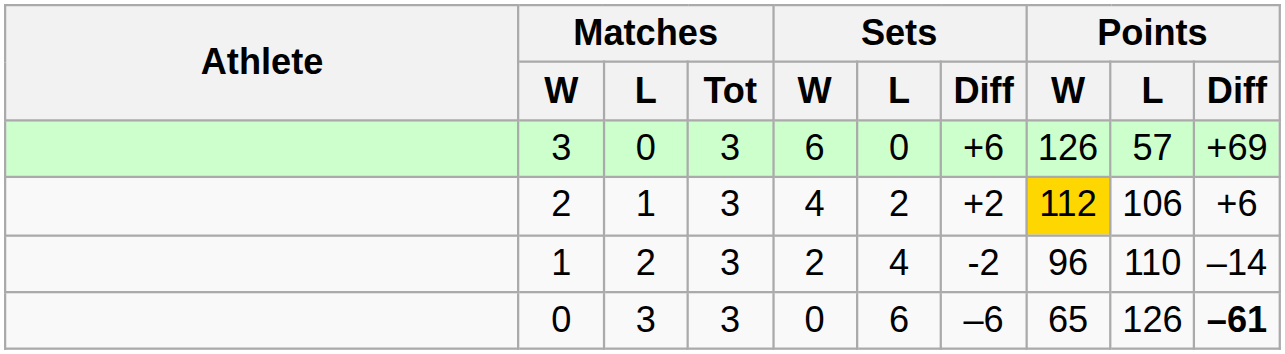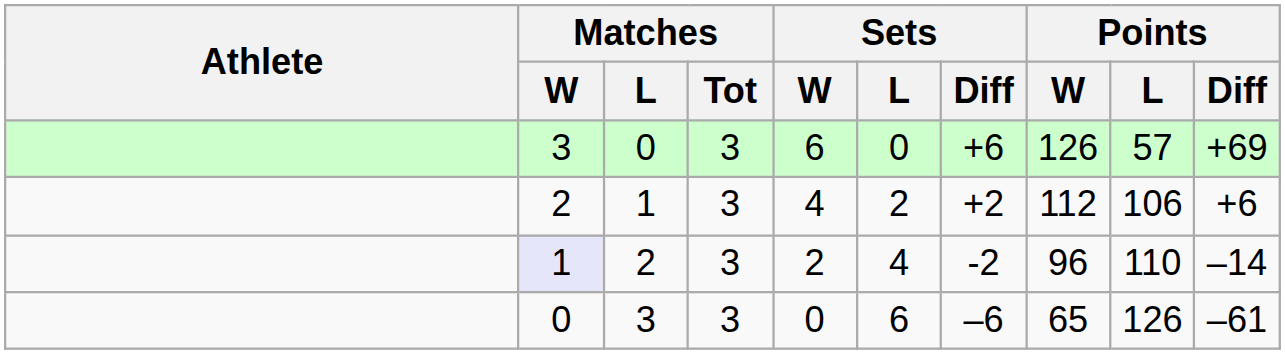row 4 | Points / W: gold background -> no background
row 5 | Matches / W: no background -> lavender background
row 6 | Points / Diff: bold -> normal
